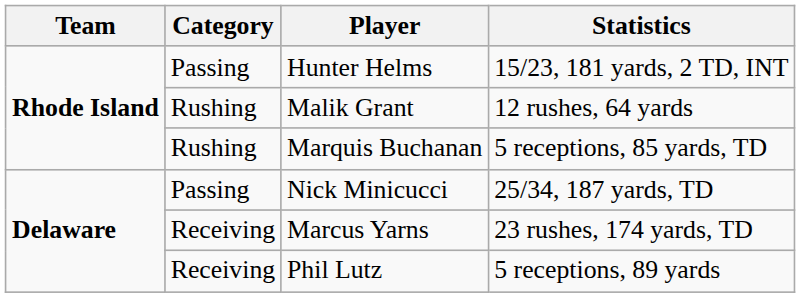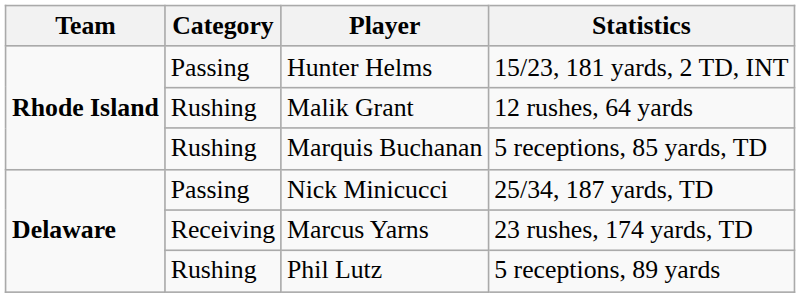Phil Lutz | Category: Receiving -> Rushing
